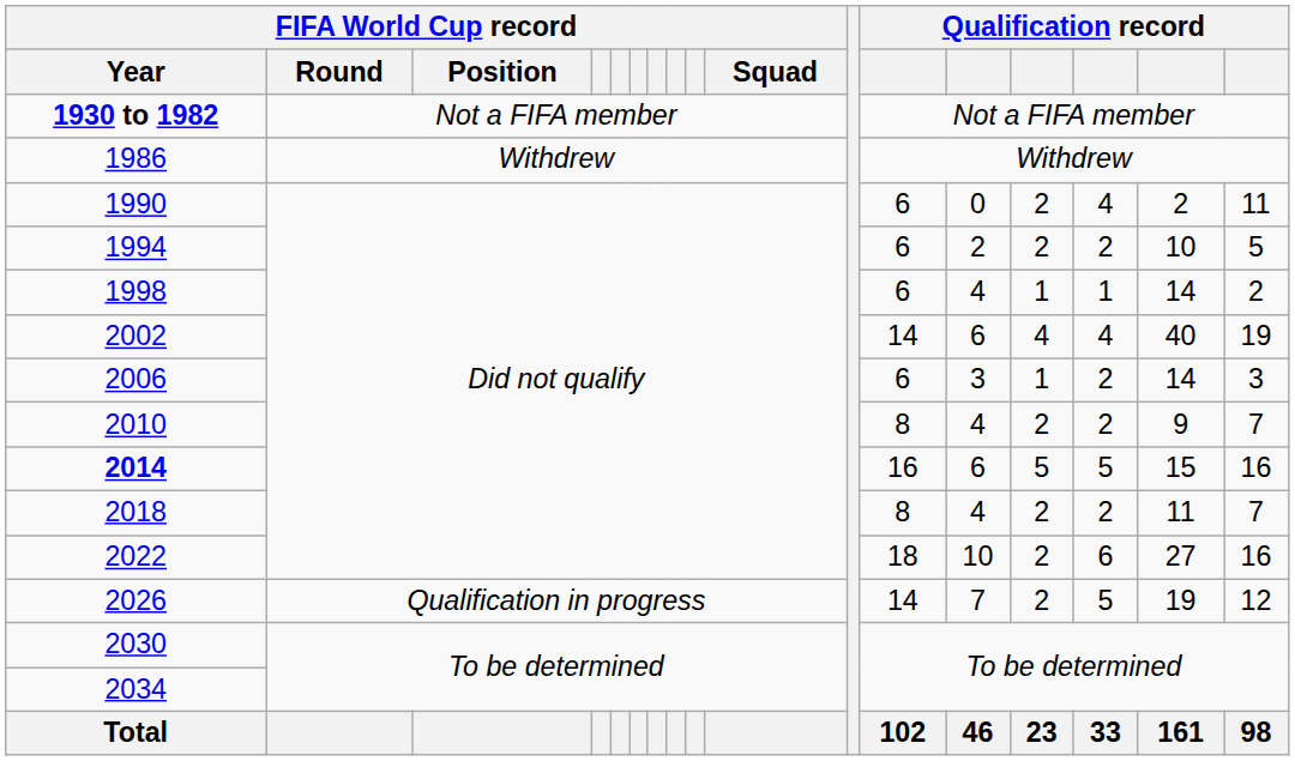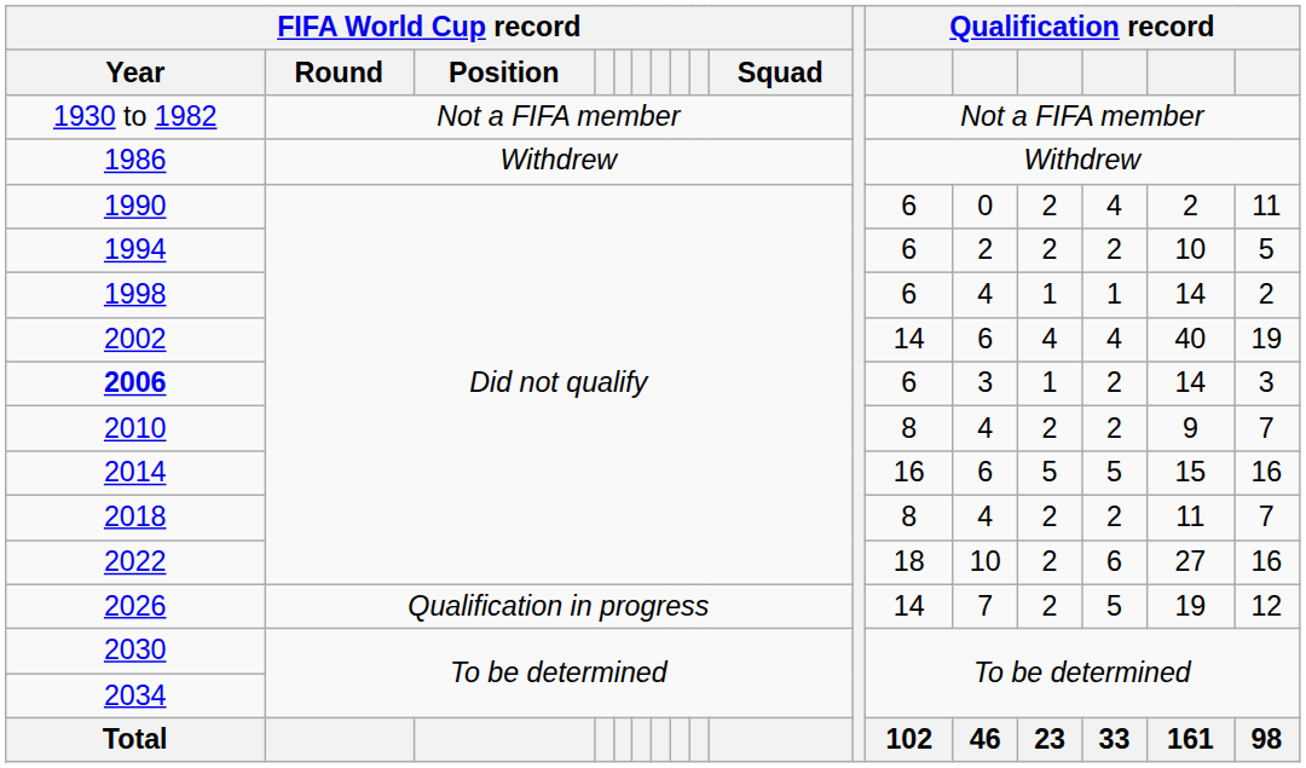1930 to 1982 | FIFA World Cup record / Year: bold -> normal
2006 | FIFA World Cup record / Year: normal -> bold
2014 | FIFA World Cup record / Year: bold -> normal
